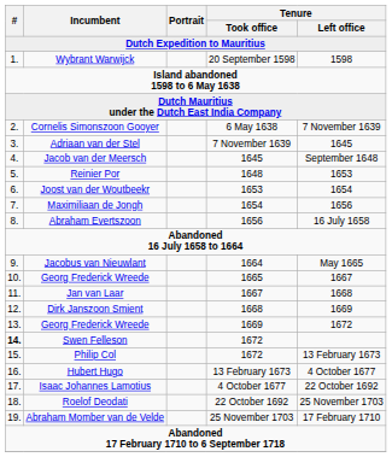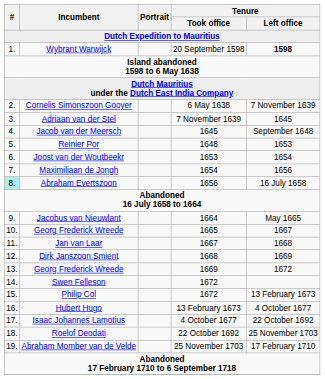Wybrant Warwijck | Tenure / Left office: normal -> bold
Abraham Evertszoon | #: no background -> paleturquoise background
Swen Felleson | #: bold -> normal
